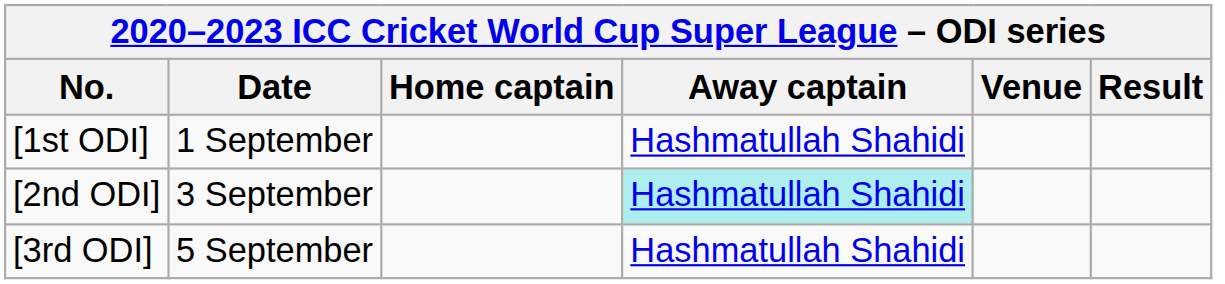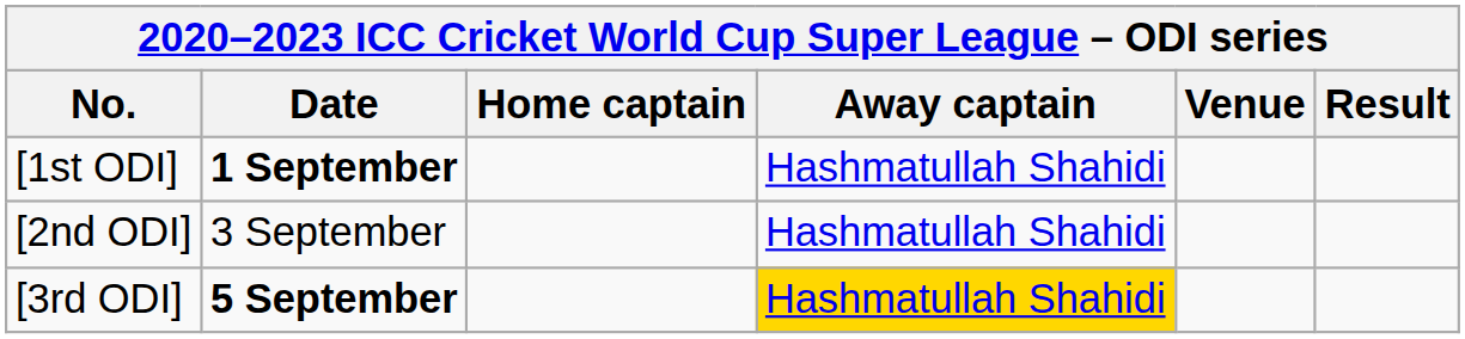[1st ODI] | Date: normal -> bold
[2nd ODI] | Away captain: paleturquoise background -> no background
[3rd ODI] | Date: normal -> bold
[3rd ODI] | Away captain: no background -> gold background
